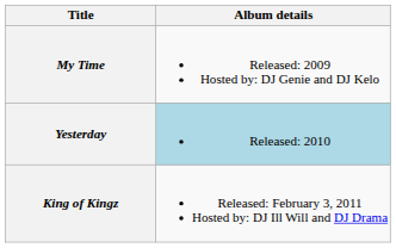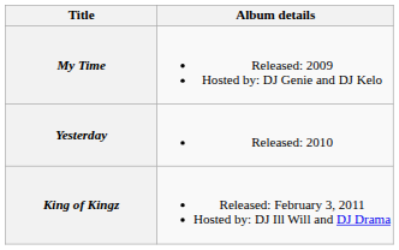Yesterday | Album details: lightblue background -> no background
